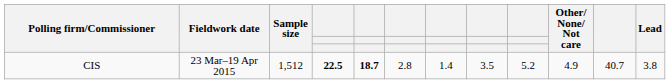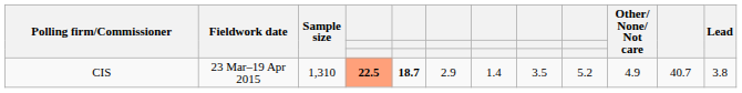CIS | Sample size: 1,512 -> 1,310
CIS | column 4: no background -> lightsalmon background
CIS | column 6: 2.8 -> 2.9
